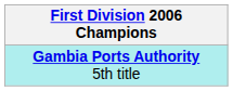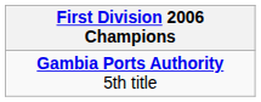row 2 | column 1: paleturquoise background -> no background
